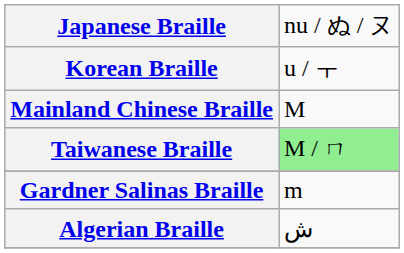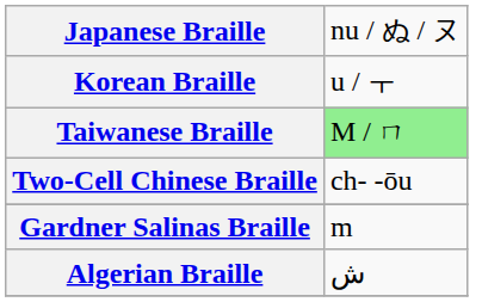- row: Mainland Chinese Braille | M
+ row: Two-Cell Chinese Braille | ch- -ōu
